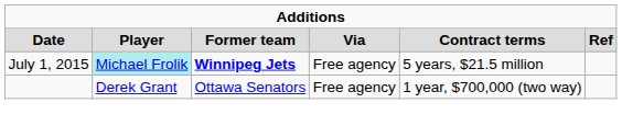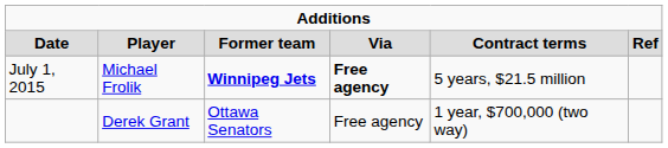July 1, 2015 | column 2: paleturquoise background -> no background
July 1, 2015 | column 4: normal -> bold
